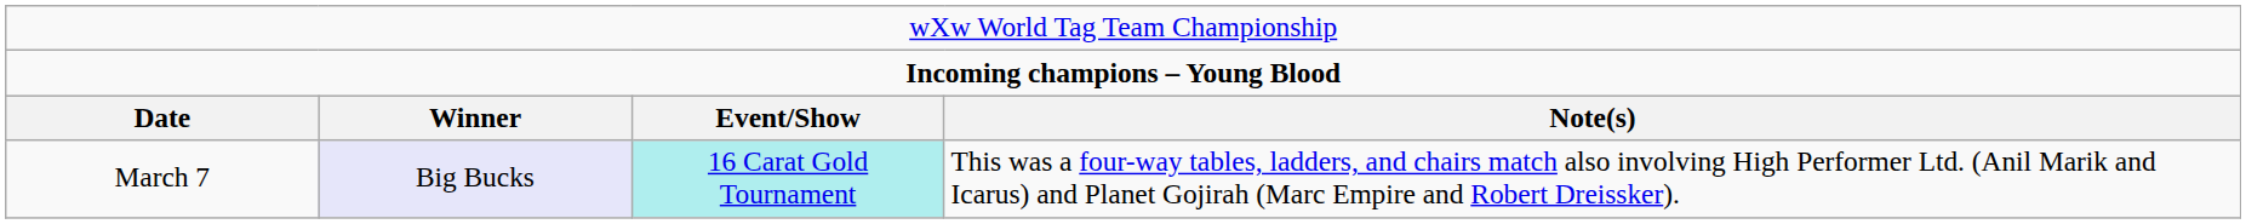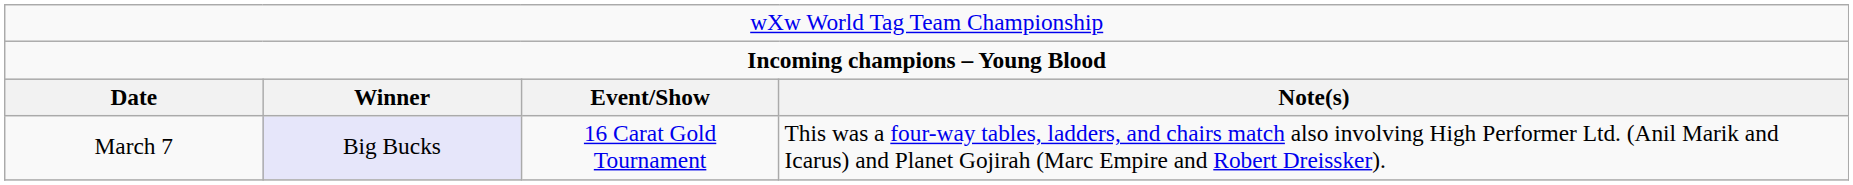March 7 | column 3: paleturquoise background -> no background
